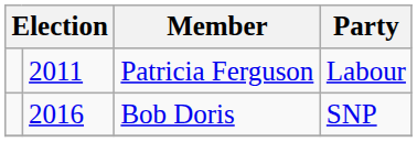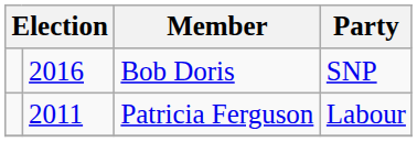rows swapped: Patricia Ferguson <-> Bob Doris
